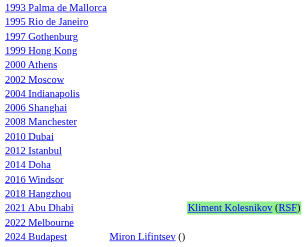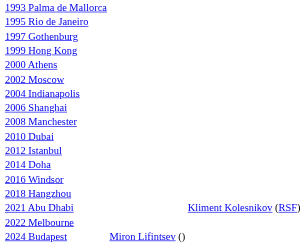2021 Abu Dhabi | column 3: lightgreen background -> no background
